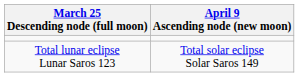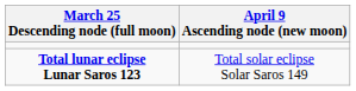row 3 | March 25 Descending node (full moon): normal -> bold
